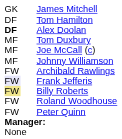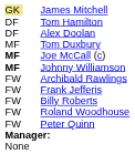James Mitchell | column 1: no background -> khaki background
Alex Doolan | column 1: bold -> normal
Joe McCall (c) | column 1: normal -> bold
Johnny Williamson | column 1: normal -> bold
Frank Jefferis | column 1: lavender background -> no background
Billy Roberts | column 1: khaki background -> no background
